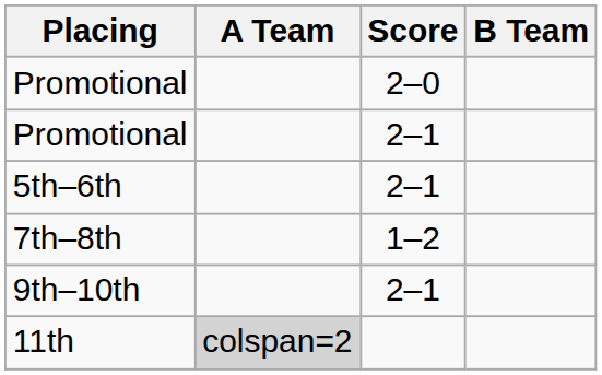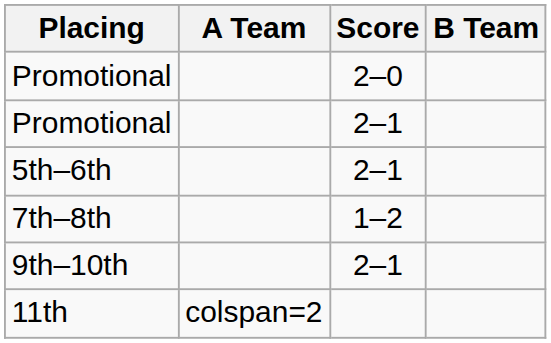11th | A Team: lightgrey background -> no background
